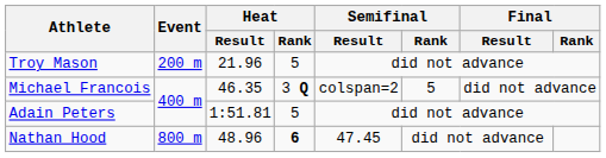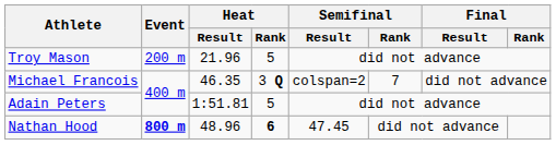Michael Francois | Semifinal / Rank: 5 -> 7
Nathan Hood | Event: normal -> bold
